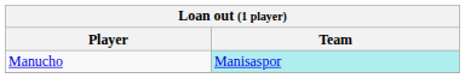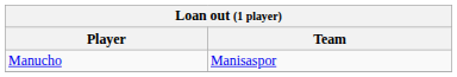Manucho | Team: paleturquoise background -> no background
